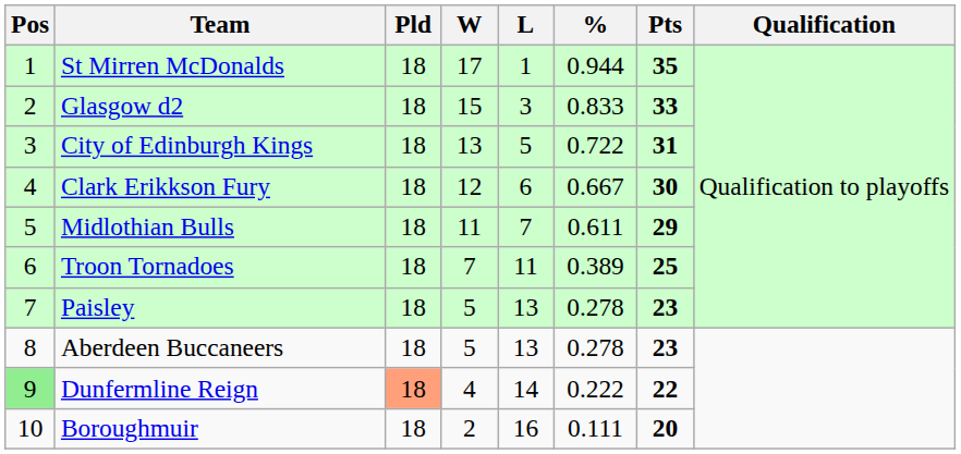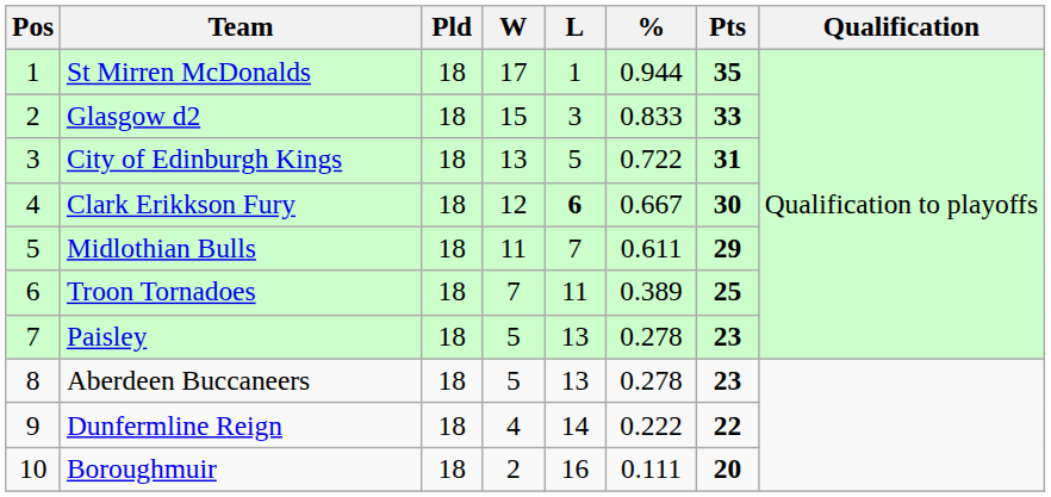Clark Erikkson Fury | L: normal -> bold
Dunfermline Reign | Pos: lightgreen background -> no background
Dunfermline Reign | Pld: lightsalmon background -> no background
